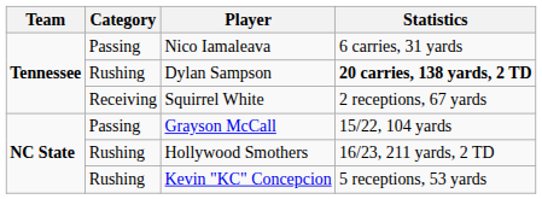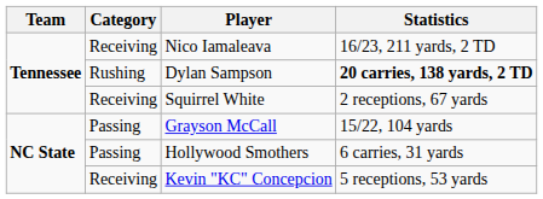Nico Iamaleava | Category: Passing -> Receiving
Nico Iamaleava | Statistics: 6 carries, 31 yards -> 16/23, 211 yards, 2 TD
Hollywood Smothers | Category: Rushing -> Passing
Hollywood Smothers | Statistics: 16/23, 211 yards, 2 TD -> 6 carries, 31 yards
Kevin "KC" Concepcion | Category: Rushing -> Receiving
